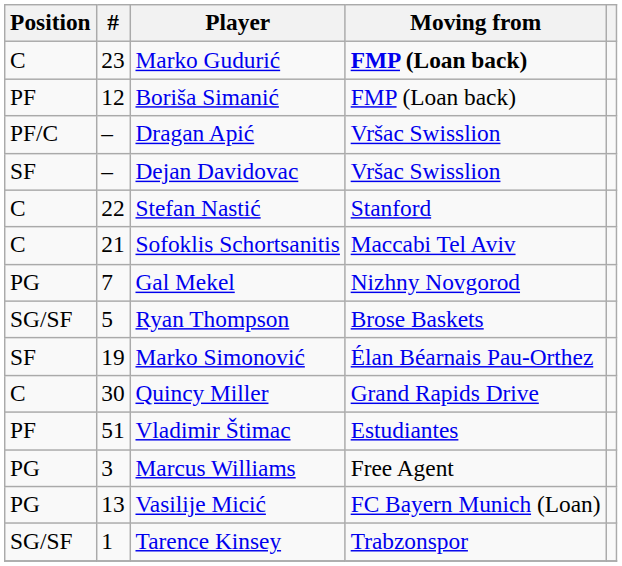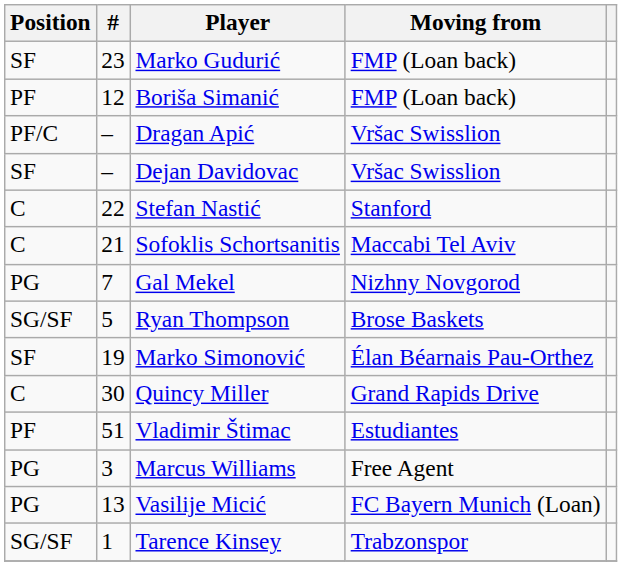Marko Gudurić | Position: C -> SF
Marko Gudurić | Moving from: bold -> normal
